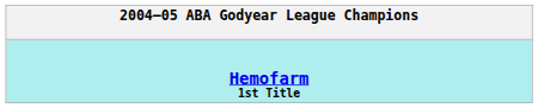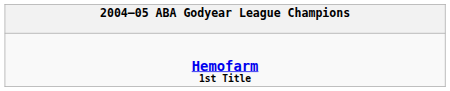row 2 | column 1: paleturquoise background -> no background
